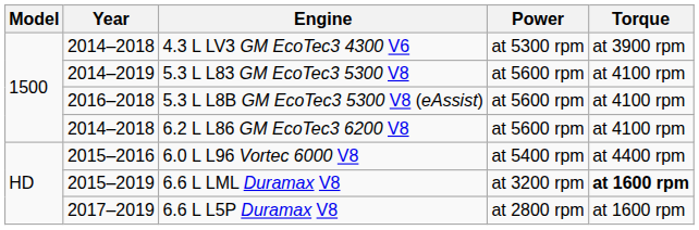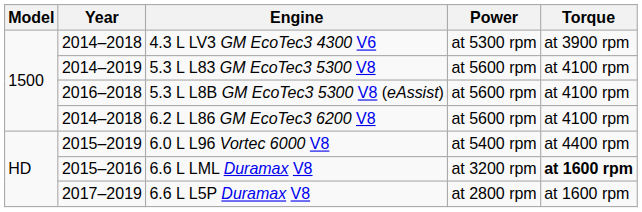6.0 L L96 Vortec 6000 V8 | Year: 2015–2016 -> 2015–2019
6.6 L LML Duramax V8 | Year: 2015–2019 -> 2015–2016
